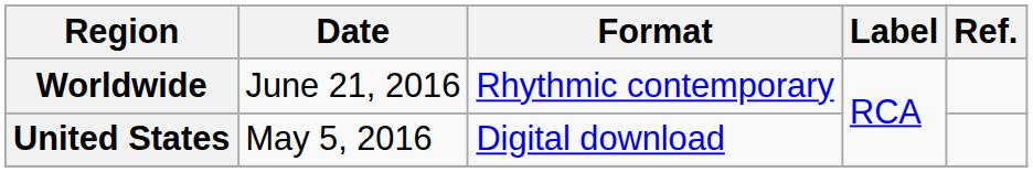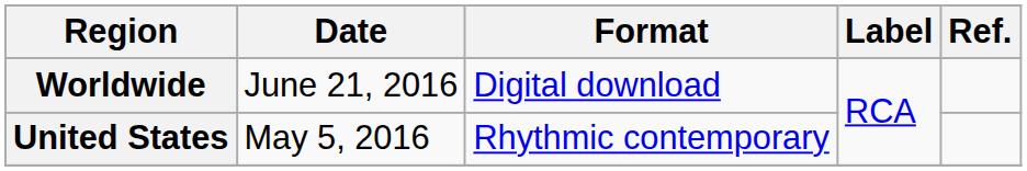Worldwide | Format: Rhythmic contemporary -> Digital download
United States | Format: Digital download -> Rhythmic contemporary
